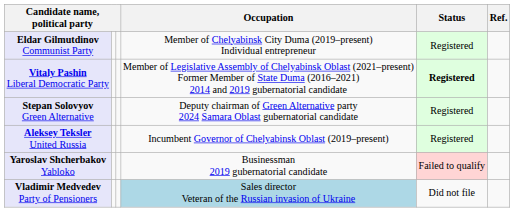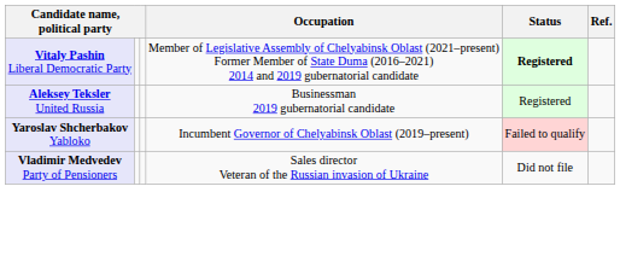- row: Eldar Gilmutdinov Communist Party | Member of Chelyabinsk City Duma (2019–present) Individual entrepreneur | Registered
- row: Stepan Solovyov Green Alternative | Deputy chairman of Green Alternative party 2024 Samara Oblast gubernatorial candidate | Registered
Aleksey Teksler United Russia | Occupation: Incumbent Governor of Chelyabinsk Oblast (2019–present) -> Businessman 2019 gubernatorial candidate
Yaroslav Shcherbakov Yabloko | Occupation: Businessman 2019 gubernatorial candidate -> Incumbent Governor of Chelyabinsk Oblast (2019–present)
Vladimir Medvedev Party of Pensioners | Occupation: lightblue background -> no background
